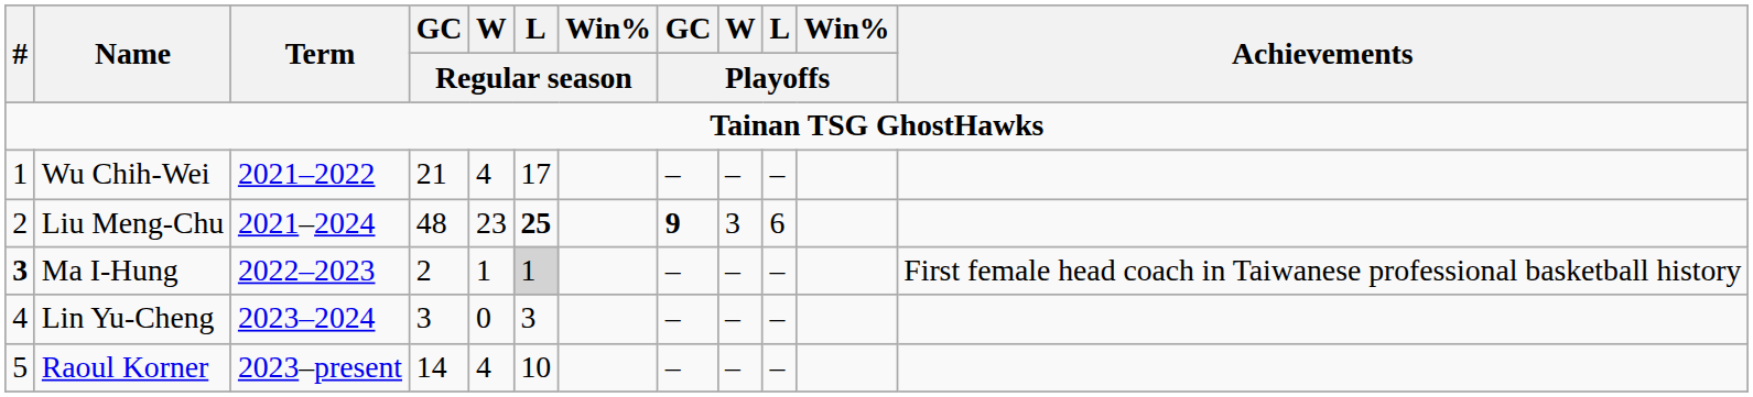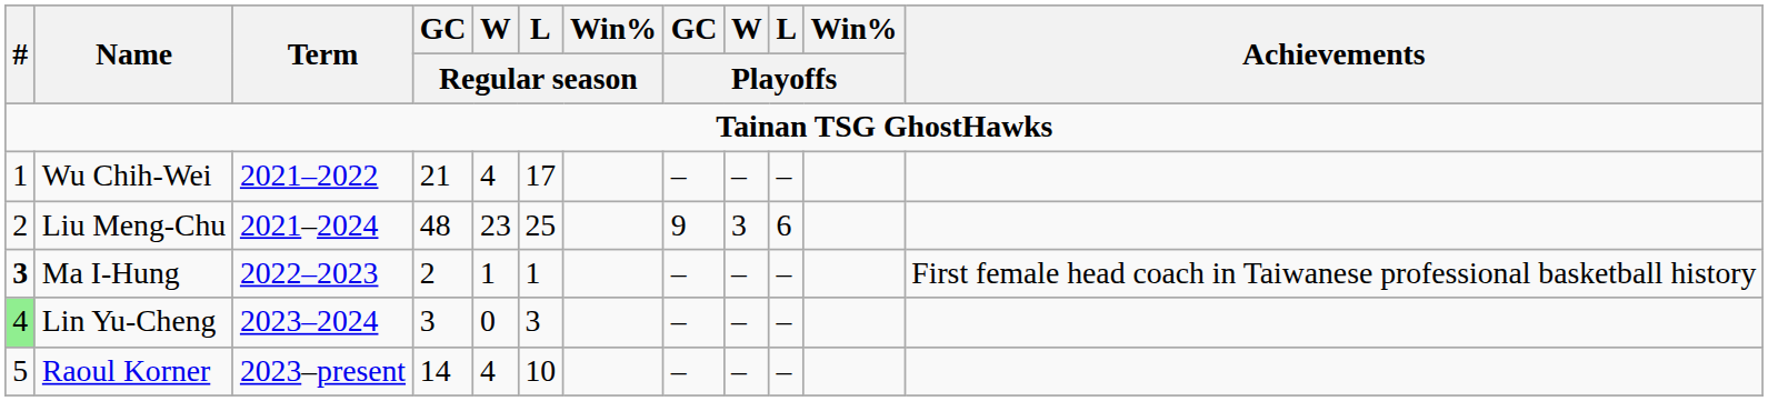Liu Meng-Chu | L / Regular season: bold -> normal
Liu Meng-Chu | GC / Playoffs: bold -> normal
Ma I-Hung | L / Regular season: lightgrey background -> no background
Lin Yu-Cheng | #: no background -> lightgreen background
